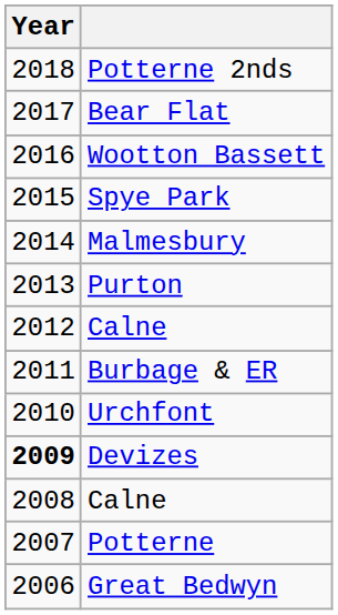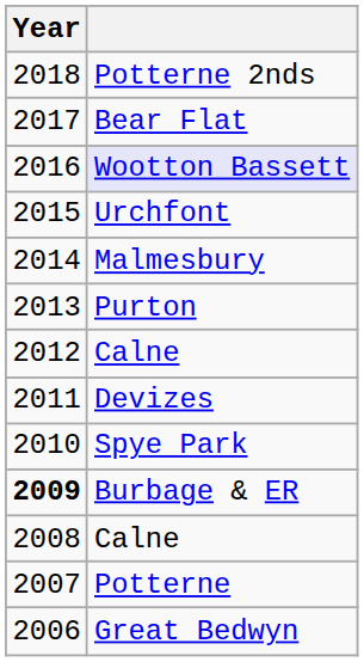row 4 | column 2: no background -> lavender background
row 5 | column 2: Spye Park -> Urchfont
row 9 | column 2: Burbage & ER -> Devizes
row 10 | column 2: Urchfont -> Spye Park
row 11 | column 2: Devizes -> Burbage & ER
